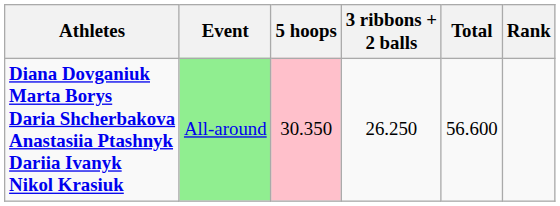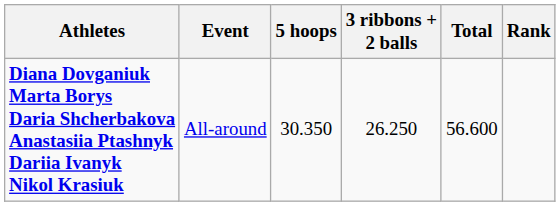row 2 | Event: lightgreen background -> no background
row 2 | 5 hoops: pink background -> no background
